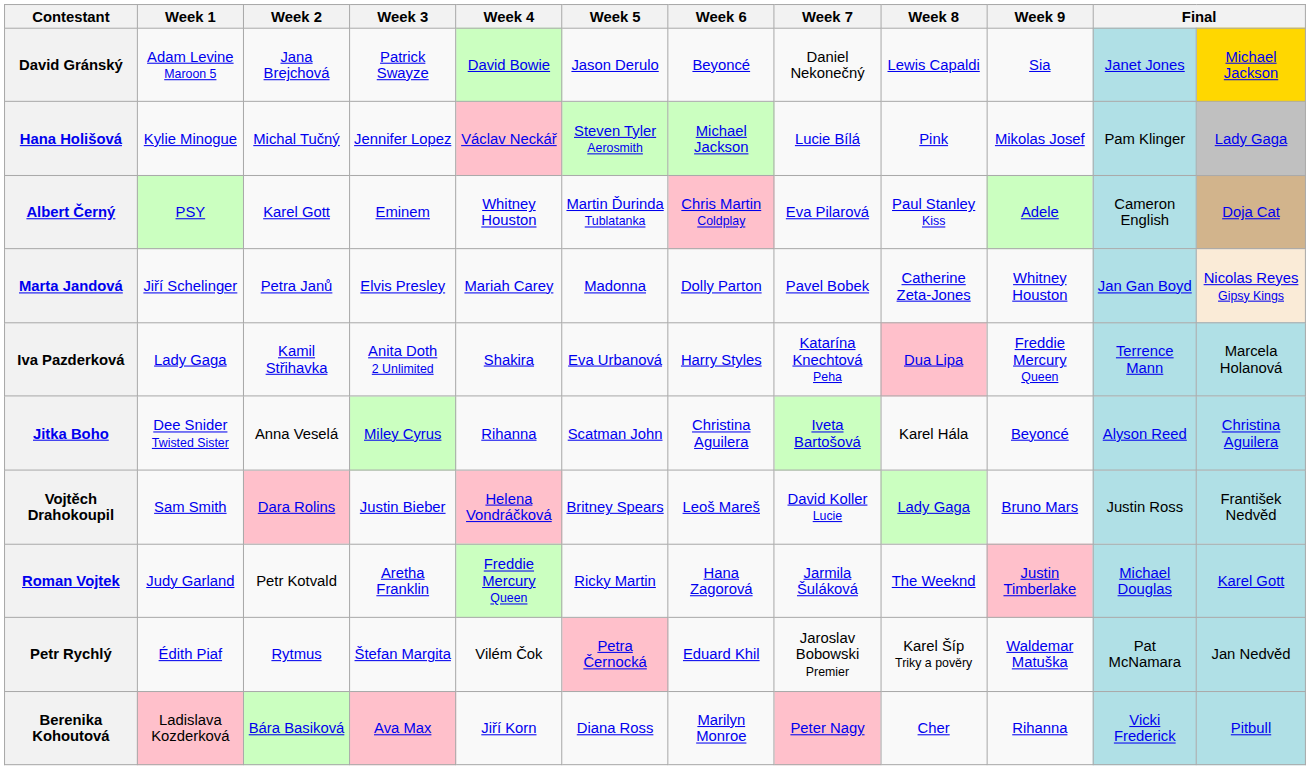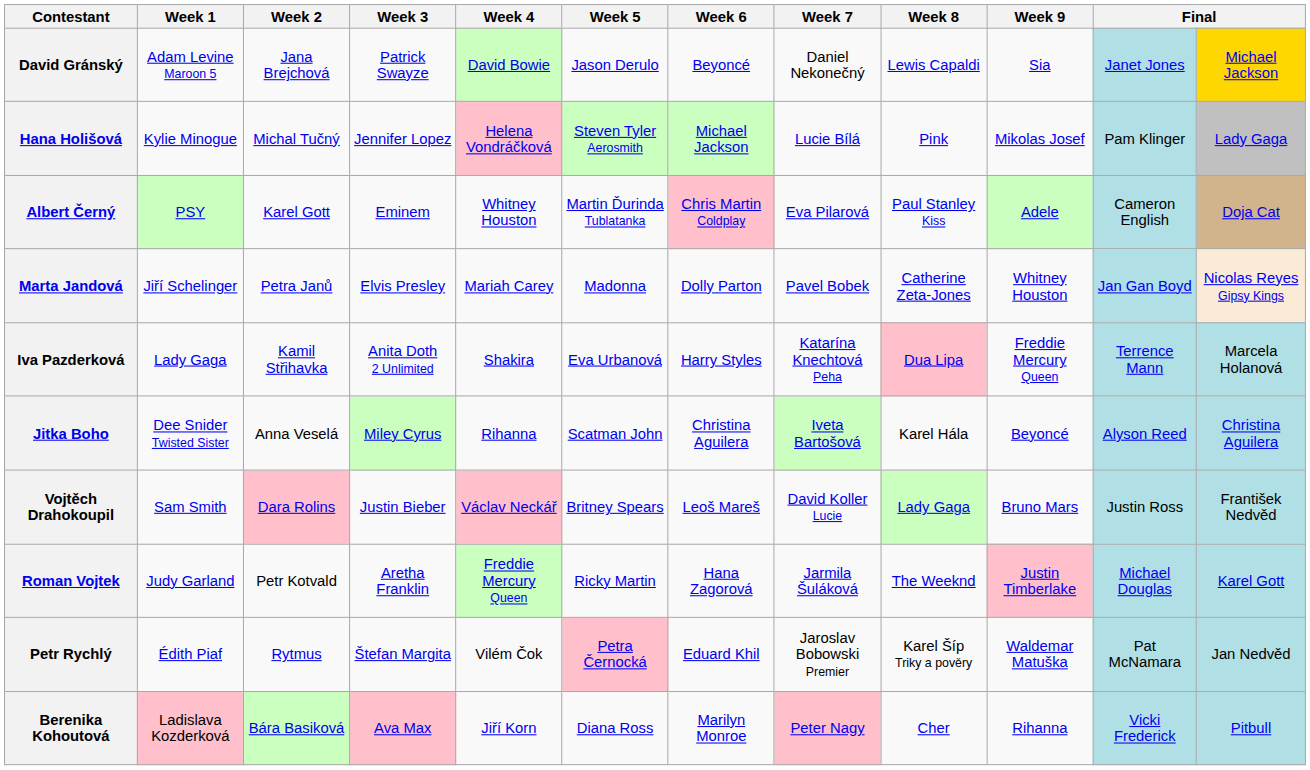Hana Holišová | Week 4: Václav Neckář -> Helena Vondráčková
Vojtěch Drahokoupil | Week 4: Helena Vondráčková -> Václav Neckář
